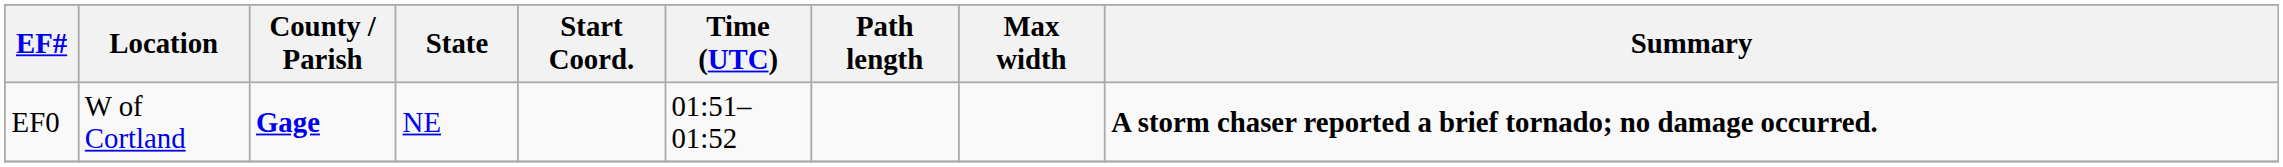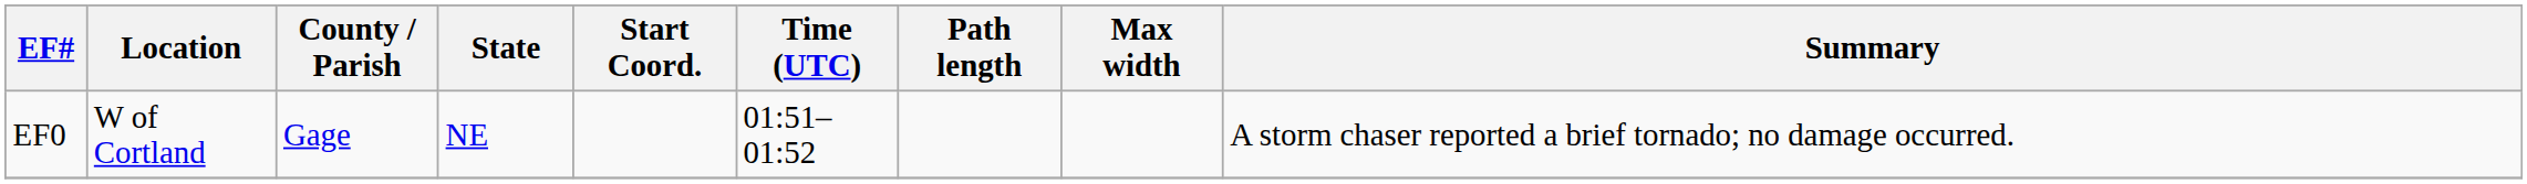EF0 | County / Parish: bold -> normal
EF0 | Summary: bold -> normal
